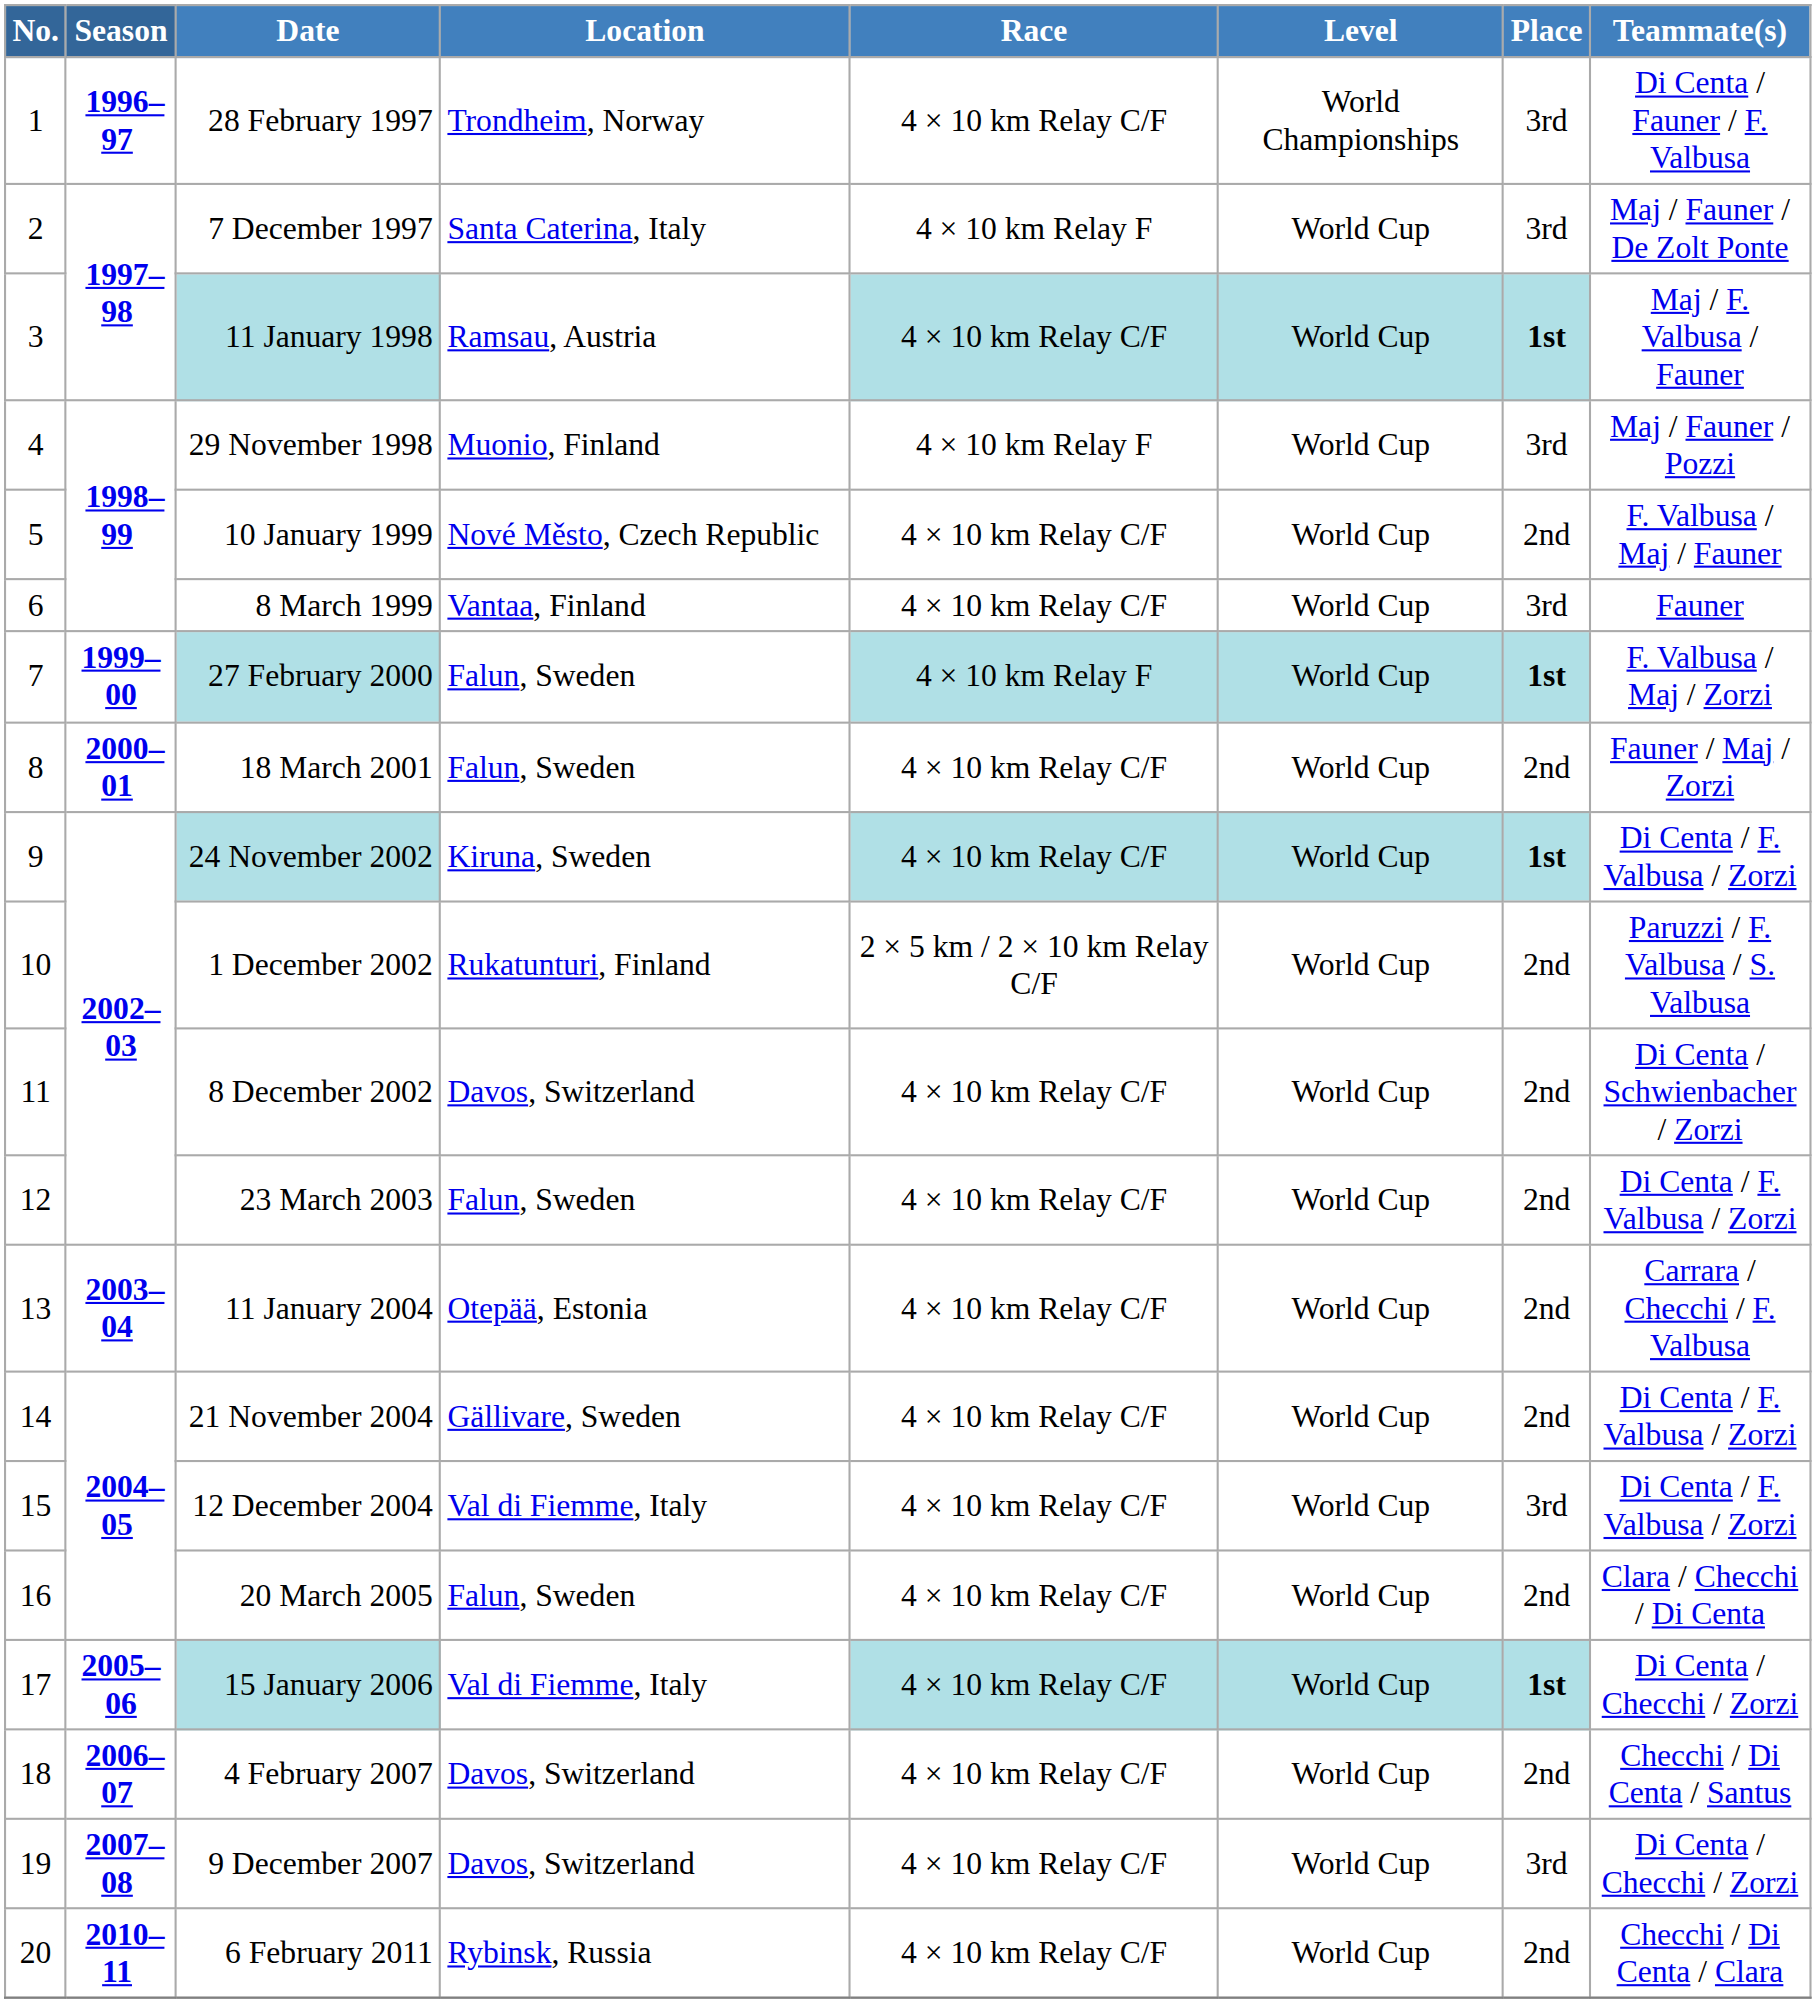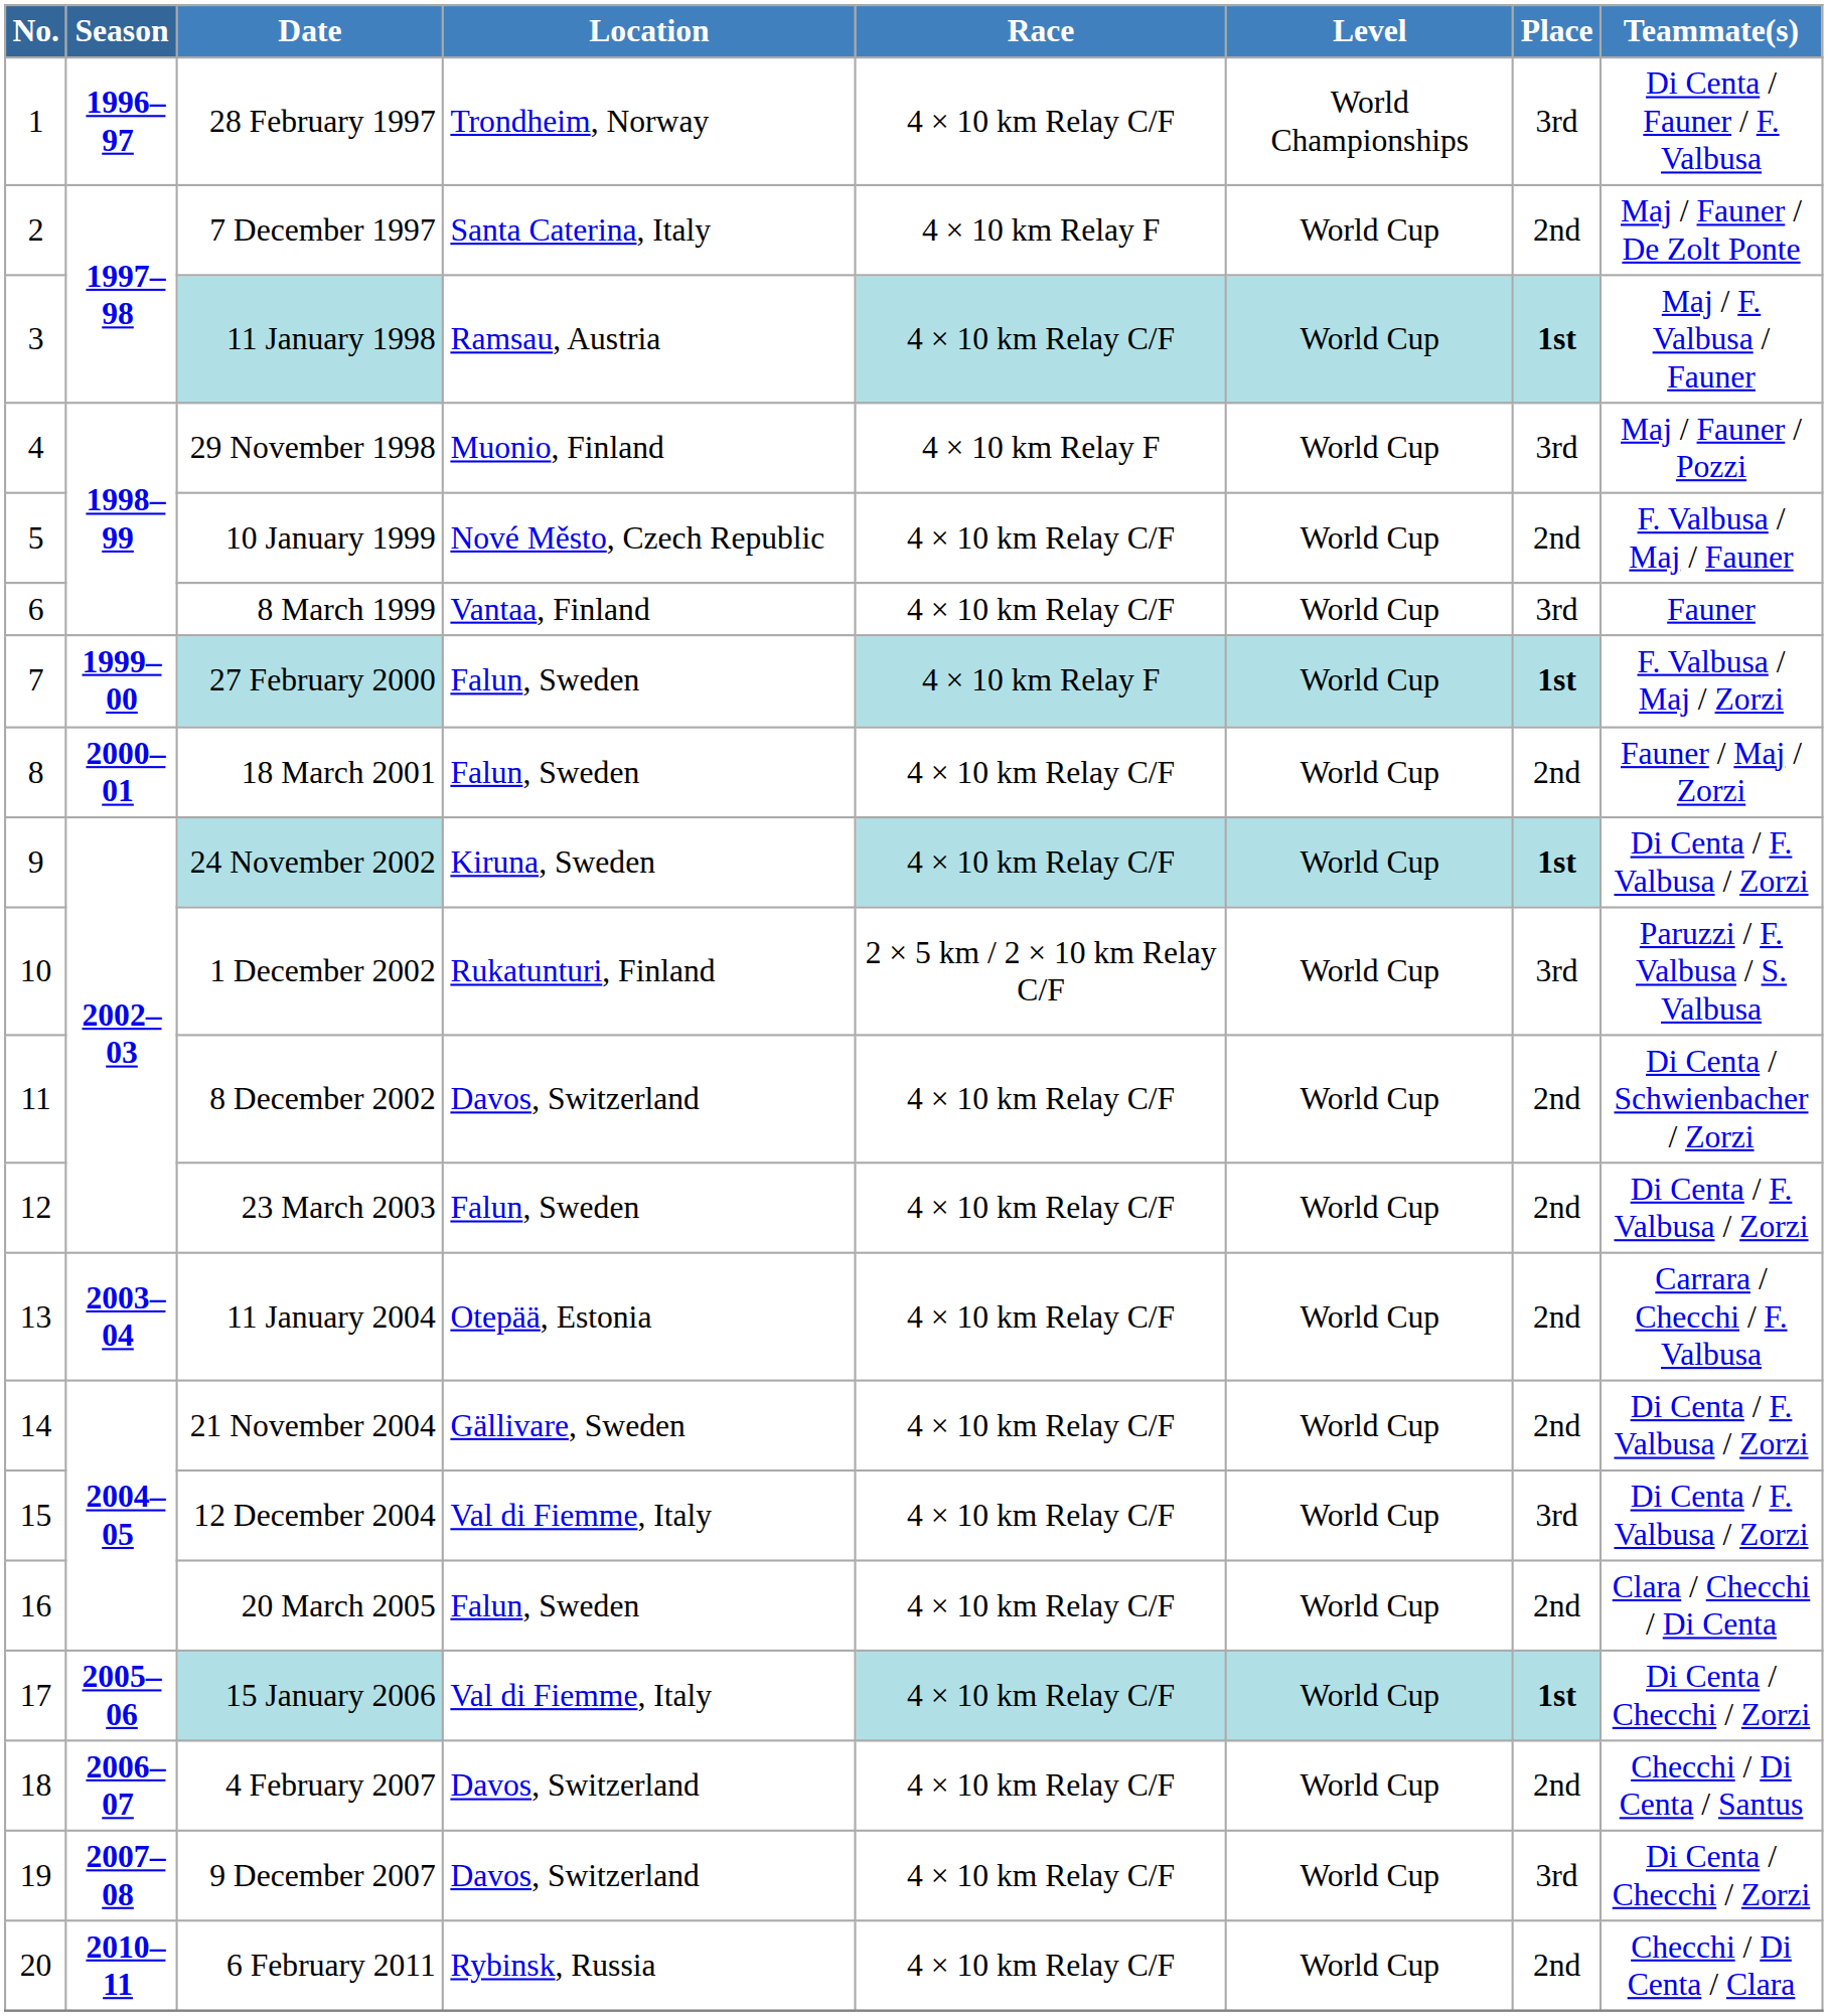7 December 1997 | Place: 3rd -> 2nd
1 December 2002 | Place: 2nd -> 3rd
